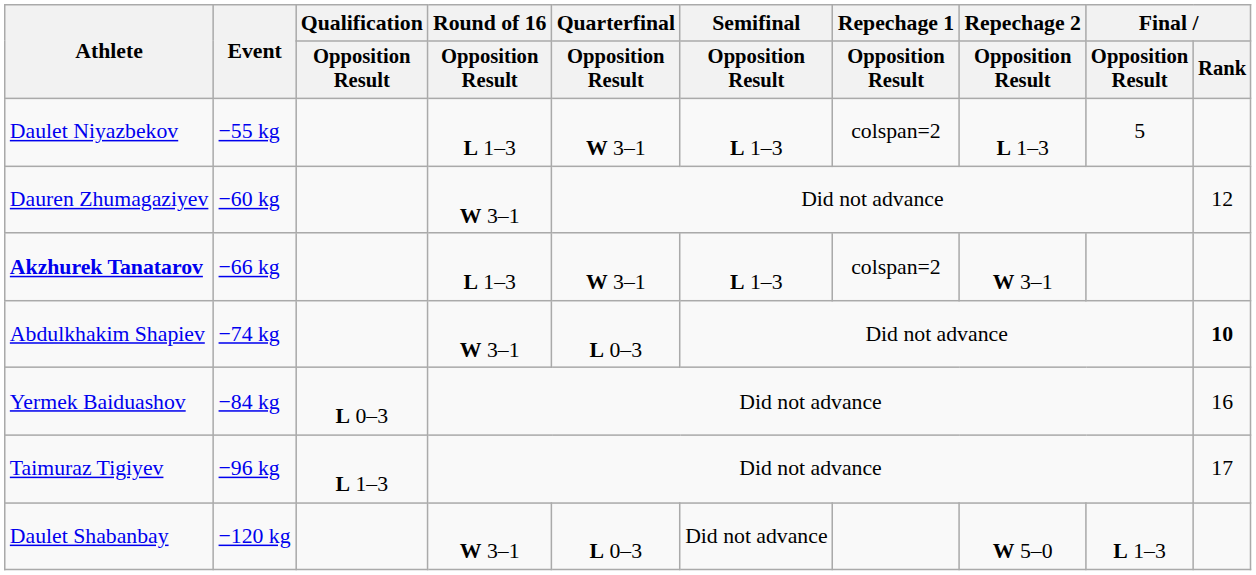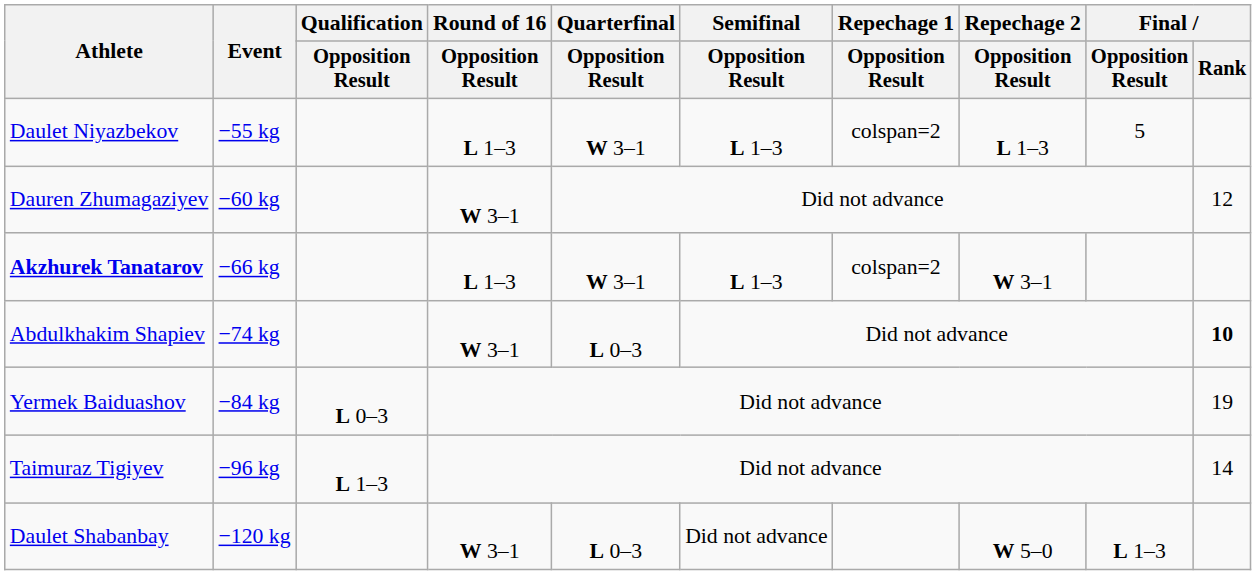Yermek Baiduashov | Final / Rank: 16 -> 19
Taimuraz Tigiyev | Final / Rank: 17 -> 14
